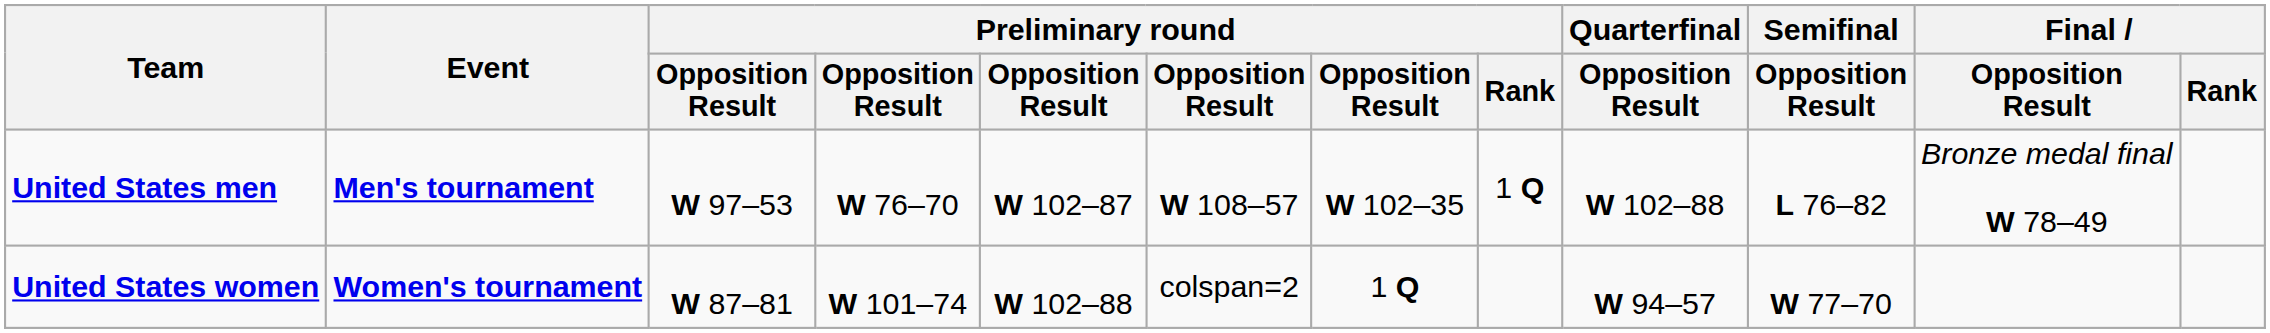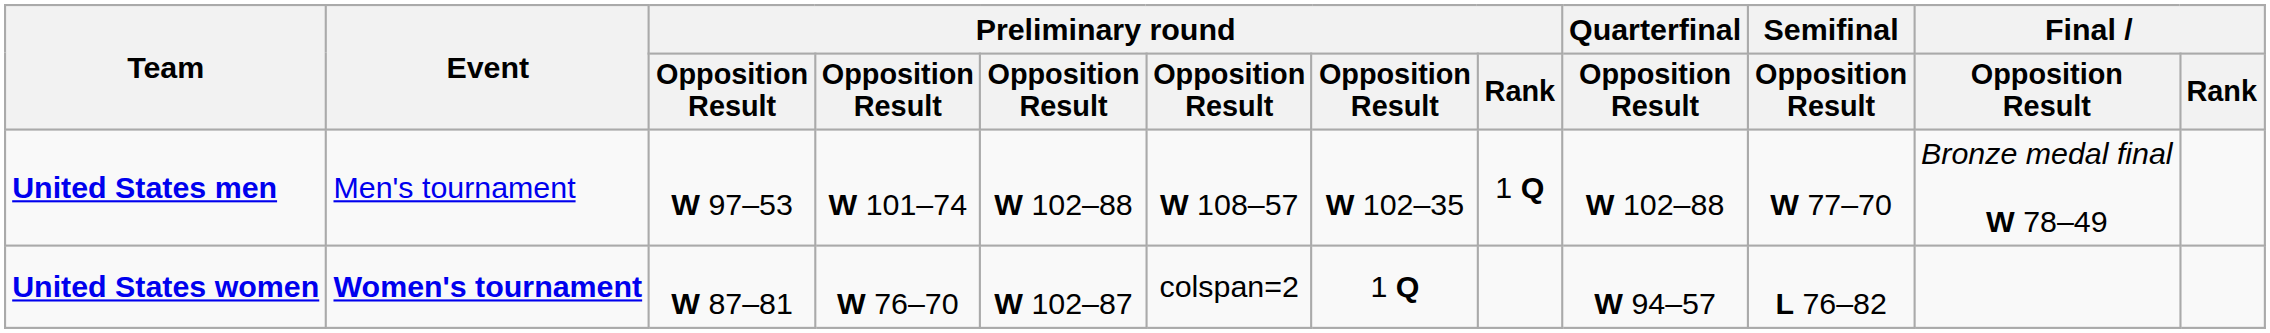United States men | Event: bold -> normal
United States men | column 4: W 76–70 -> W 101–74
United States men | column 5: W 102–87 -> W 102–88
United States men | Semifinal / Opposition Result: L 76–82 -> W 77–70
United States women | column 4: W 101–74 -> W 76–70
United States women | column 5: W 102–88 -> W 102–87
United States women | Semifinal / Opposition Result: W 77–70 -> L 76–82
